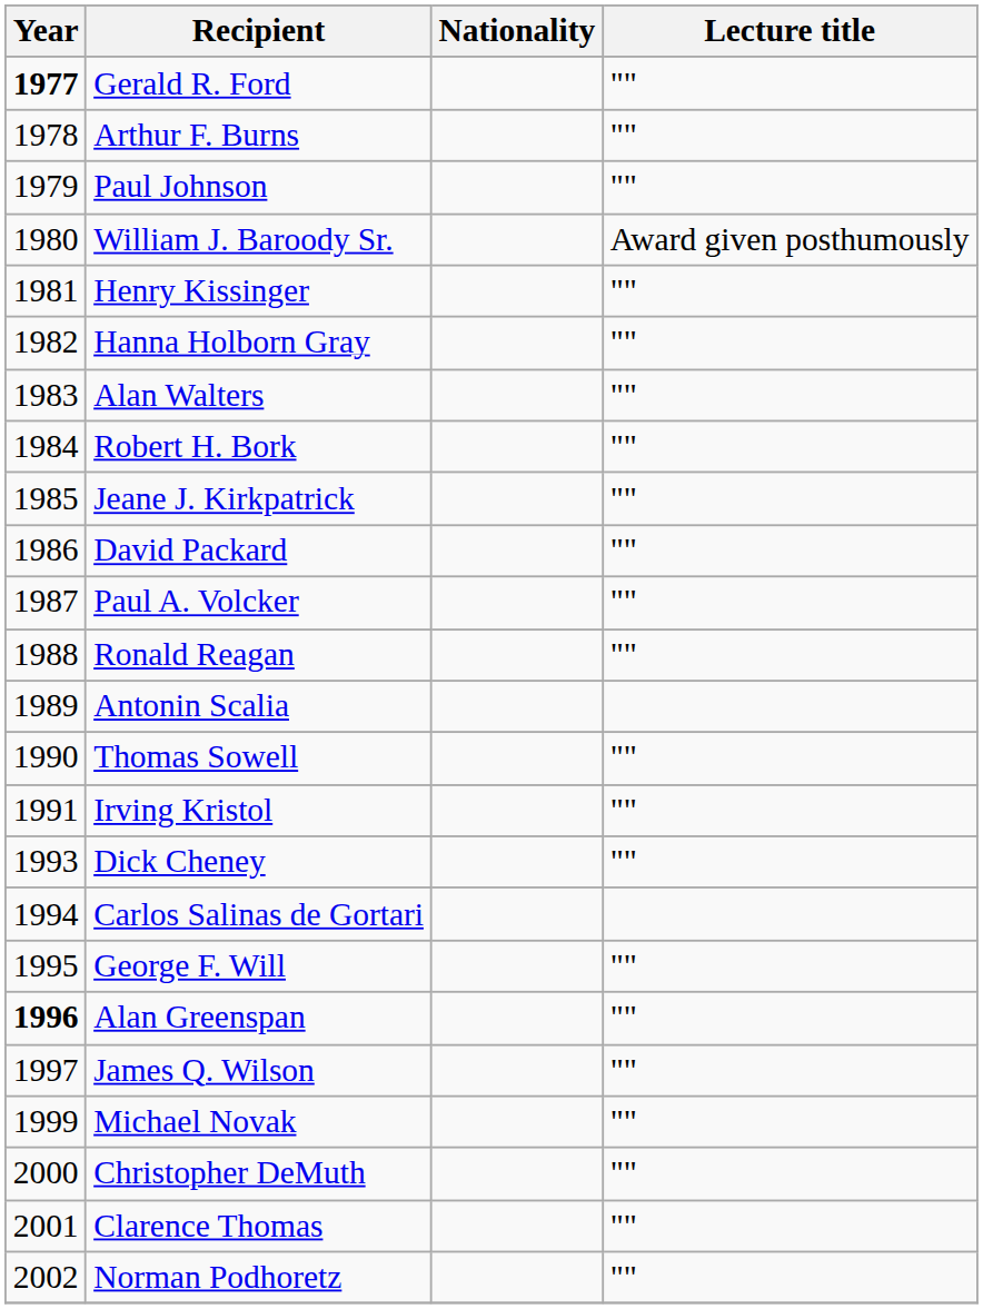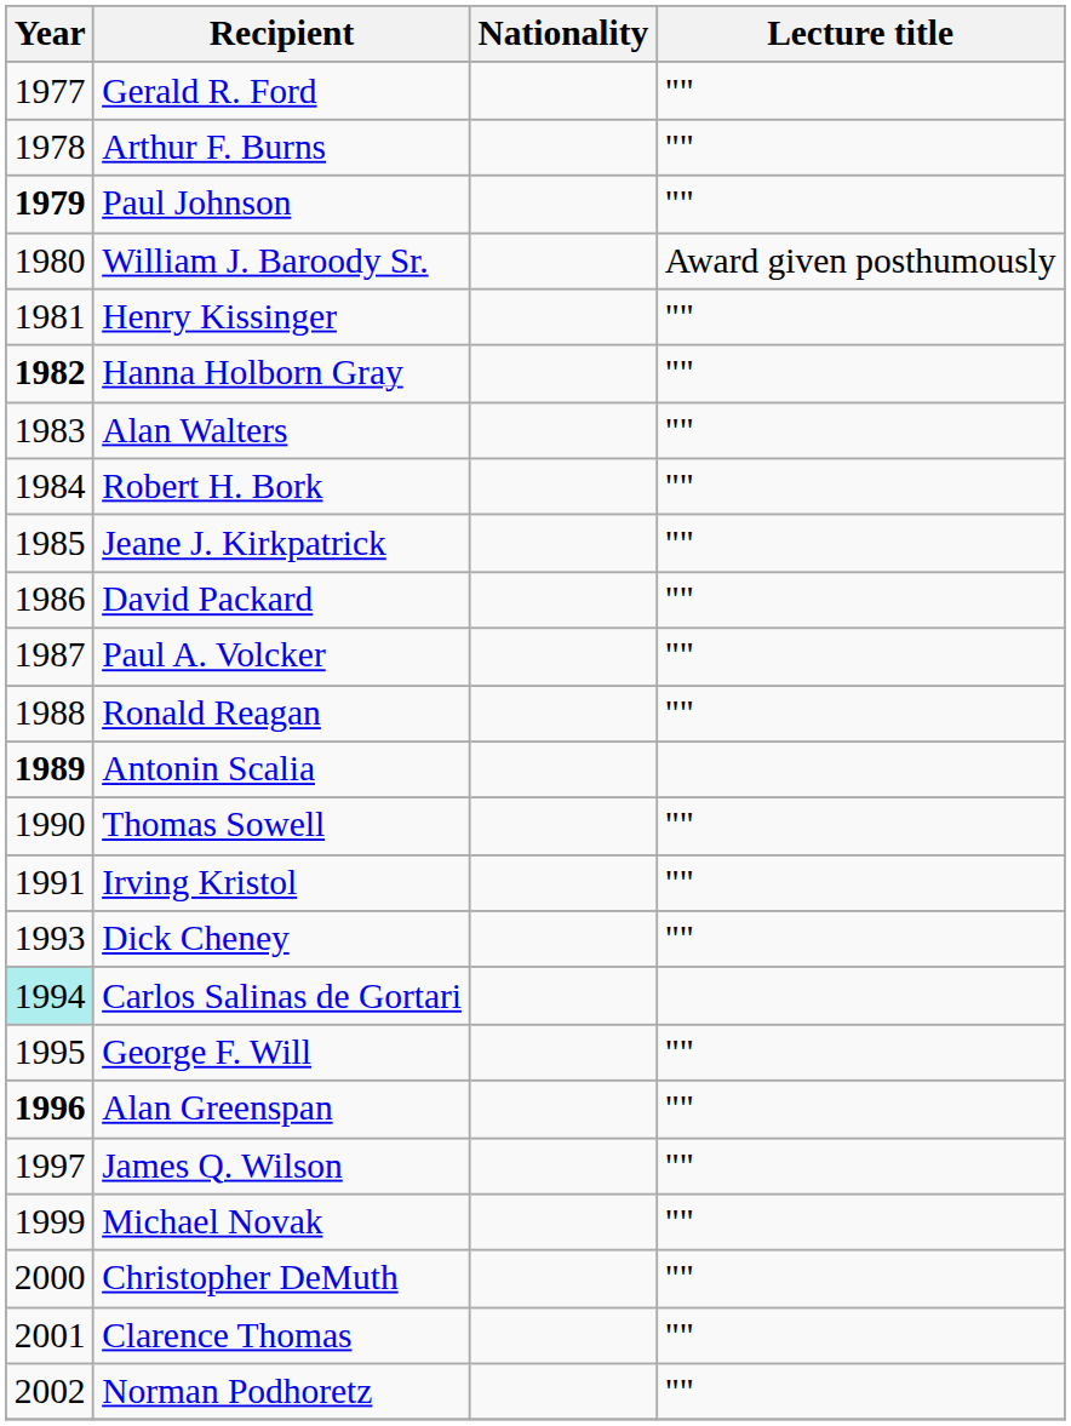Gerald R. Ford | Year: bold -> normal
Paul Johnson | Year: normal -> bold
Hanna Holborn Gray | Year: normal -> bold
Antonin Scalia | Year: normal -> bold
Carlos Salinas de Gortari | Year: no background -> paleturquoise background
